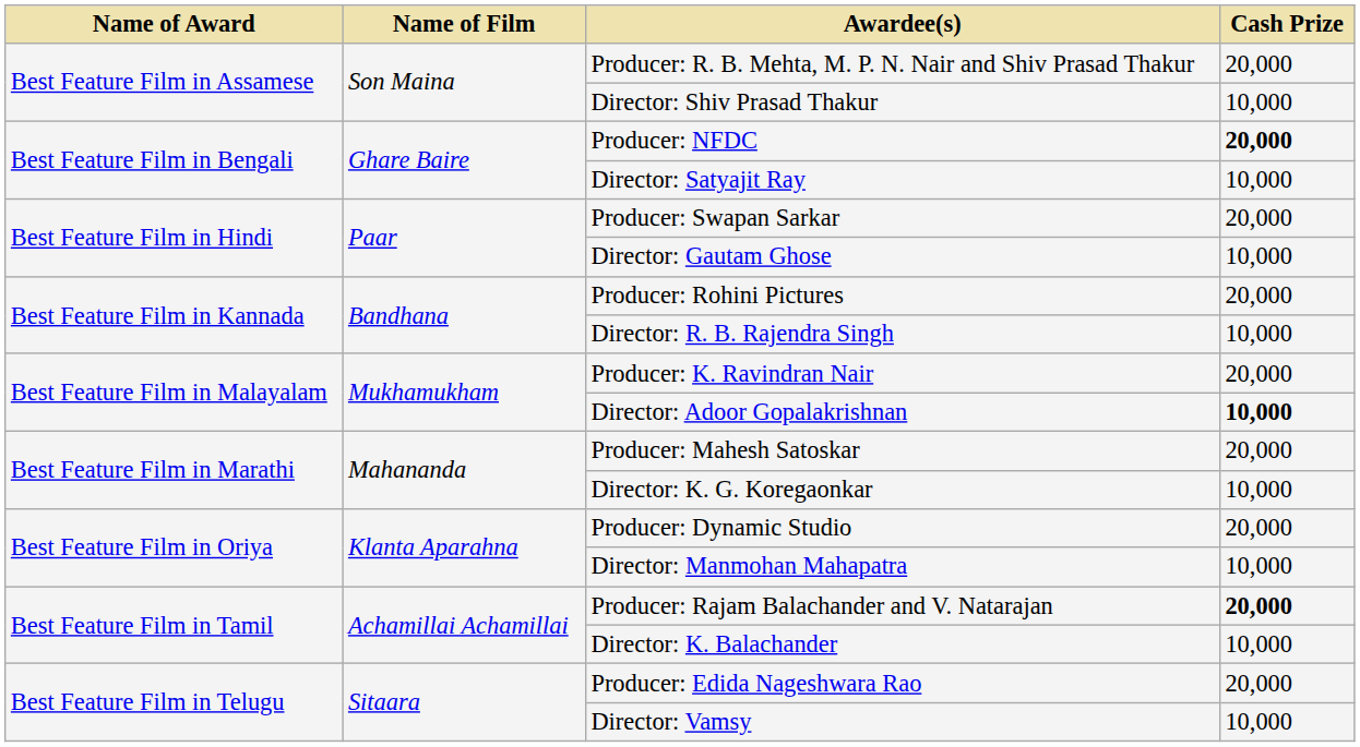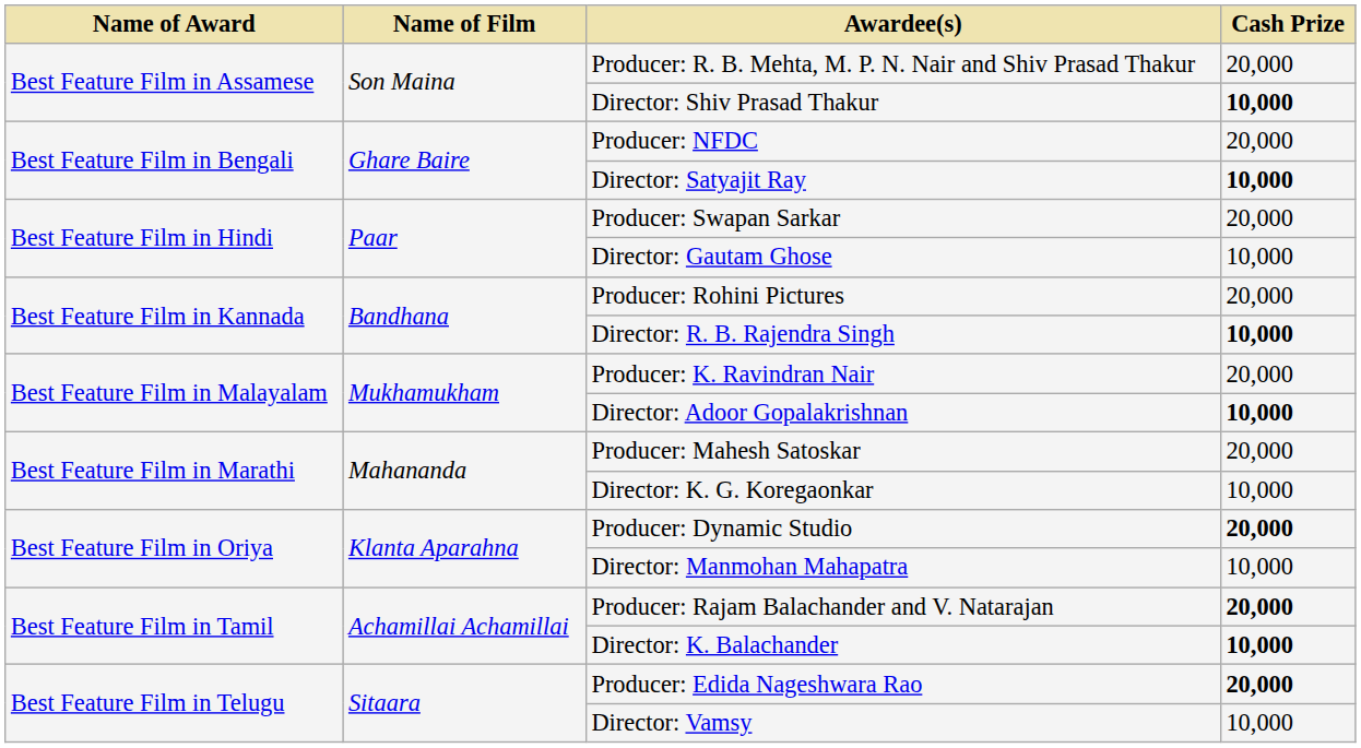Director: Shiv Prasad Thakur | Cash Prize: normal -> bold
Producer: NFDC | Cash Prize: bold -> normal
Director: Satyajit Ray | Cash Prize: normal -> bold
Director: R. B. Rajendra Singh | Cash Prize: normal -> bold
Producer: Dynamic Studio | Cash Prize: normal -> bold
Director: K. Balachander | Cash Prize: normal -> bold
Producer: Edida Nageshwara Rao | Cash Prize: normal -> bold
